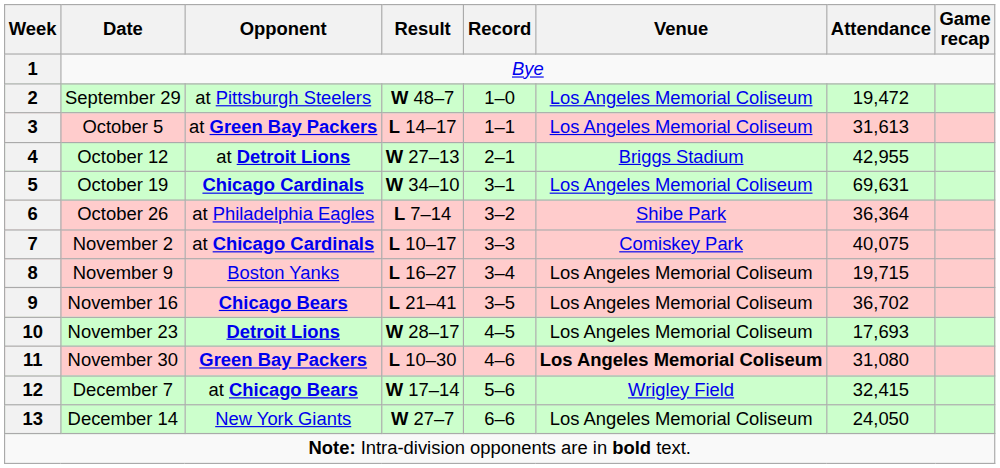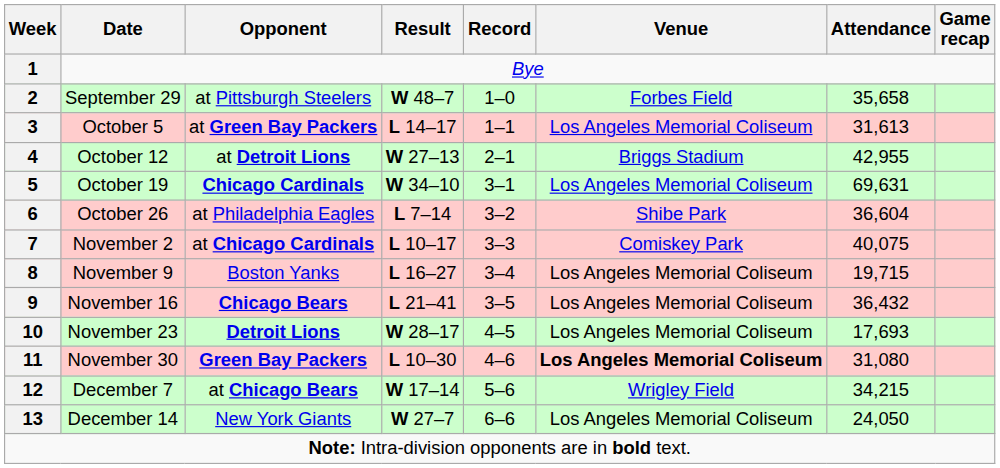2 | Venue: Los Angeles Memorial Coliseum -> Forbes Field
2 | Attendance: 19,472 -> 35,658
6 | Attendance: 36,364 -> 36,604
9 | Attendance: 36,702 -> 36,432
12 | Attendance: 32,415 -> 34,215
